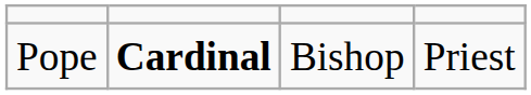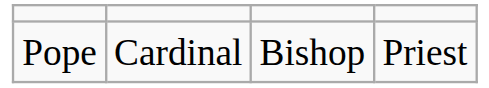Pope | column 2: bold -> normal
